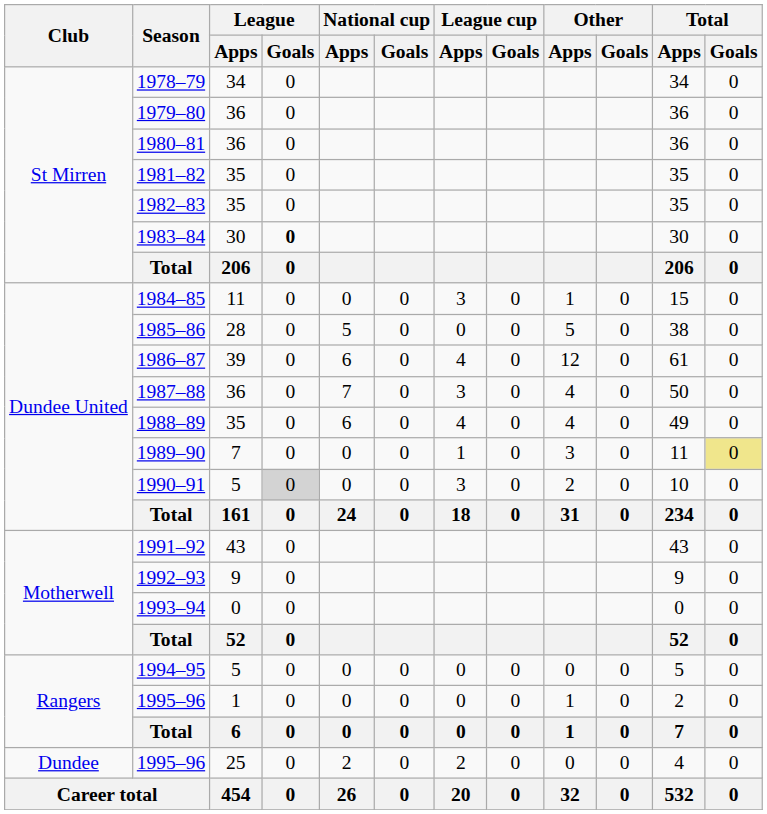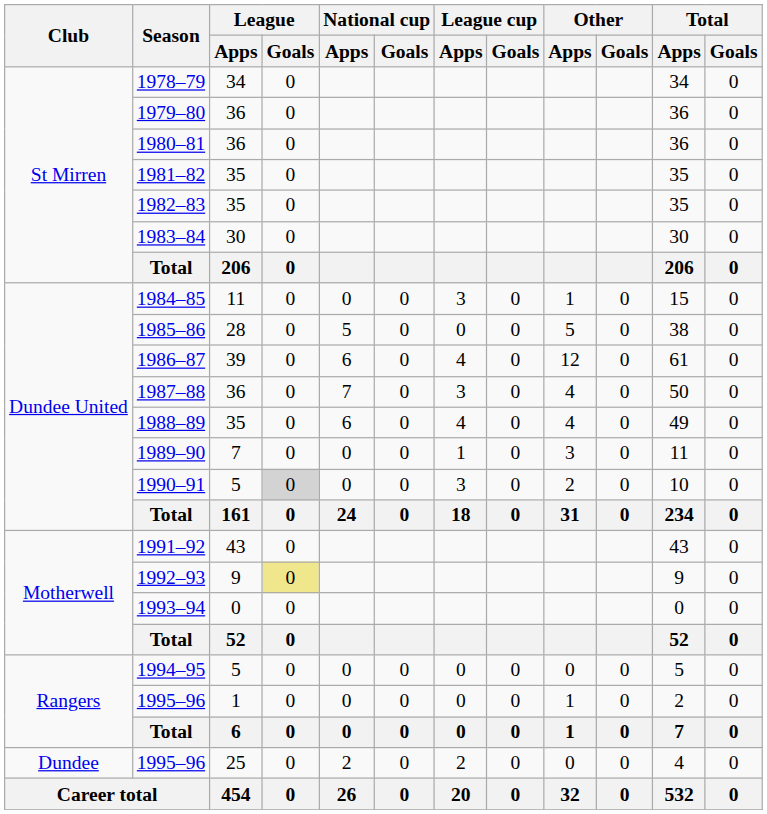1983–84 | League / Goals: bold -> normal
1989–90 | Total / Goals: khaki background -> no background
1992–93 | League / Goals: no background -> khaki background
